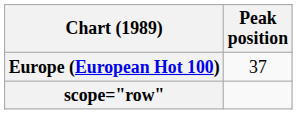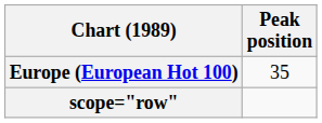Europe (European Hot 100) | Peak position: 37 -> 35
